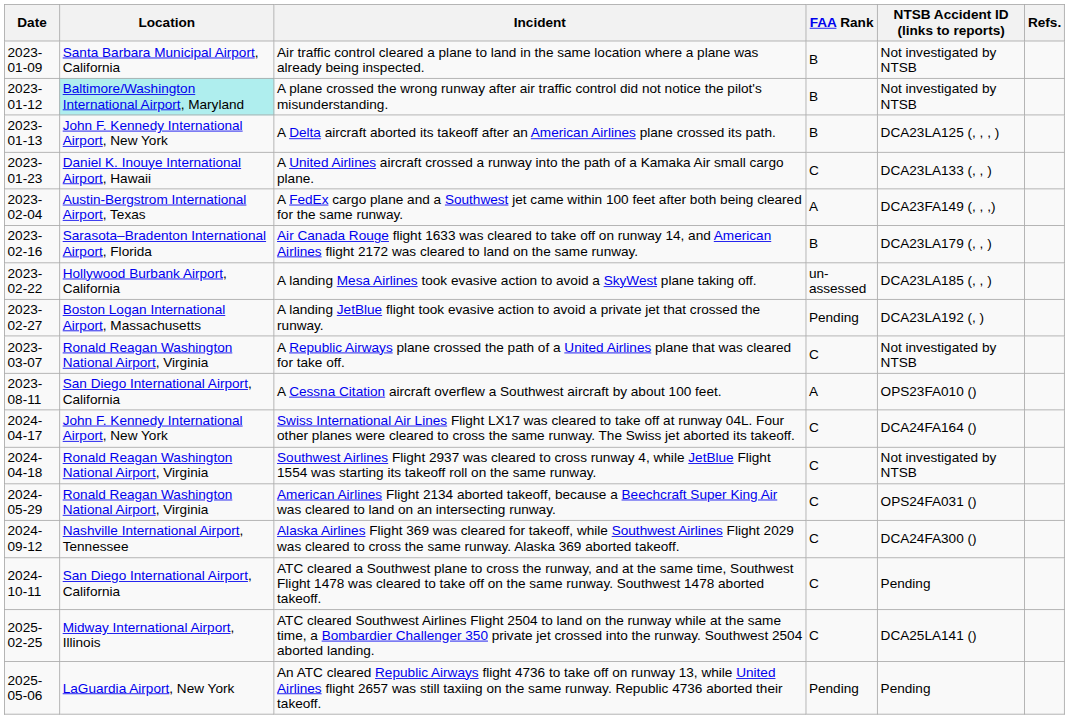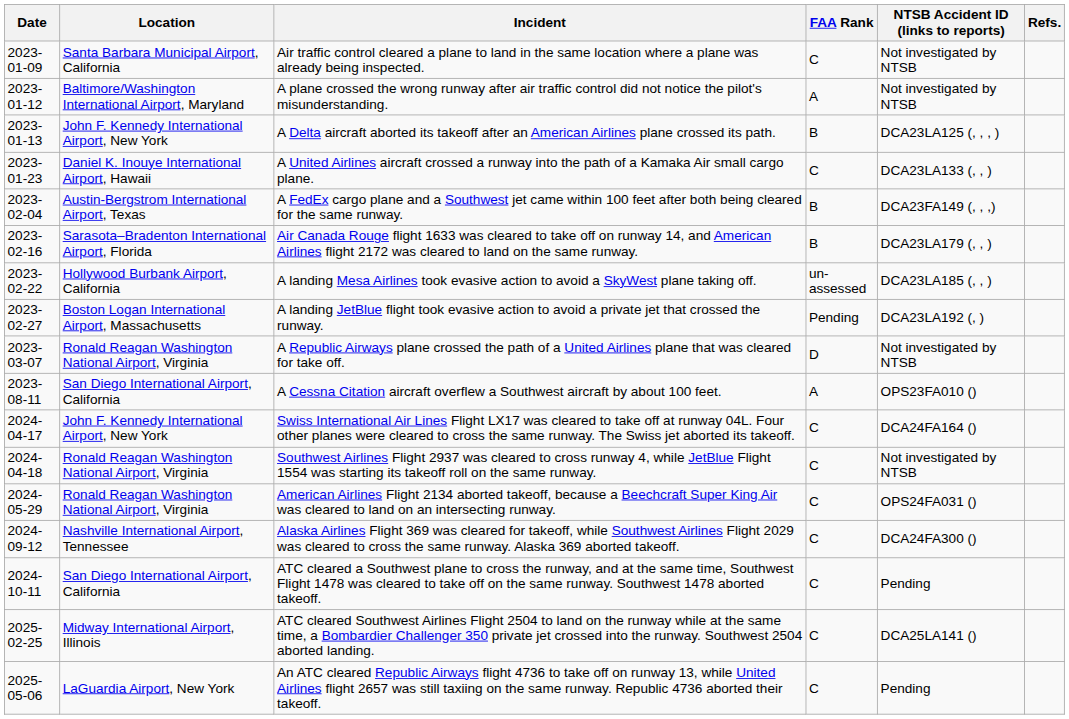row 2 | FAA Rank: B -> C
row 3 | Location: paleturquoise background -> no background
row 3 | FAA Rank: B -> A
row 6 | FAA Rank: A -> B
row 10 | FAA Rank: C -> D
row 18 | FAA Rank: Pending -> C
